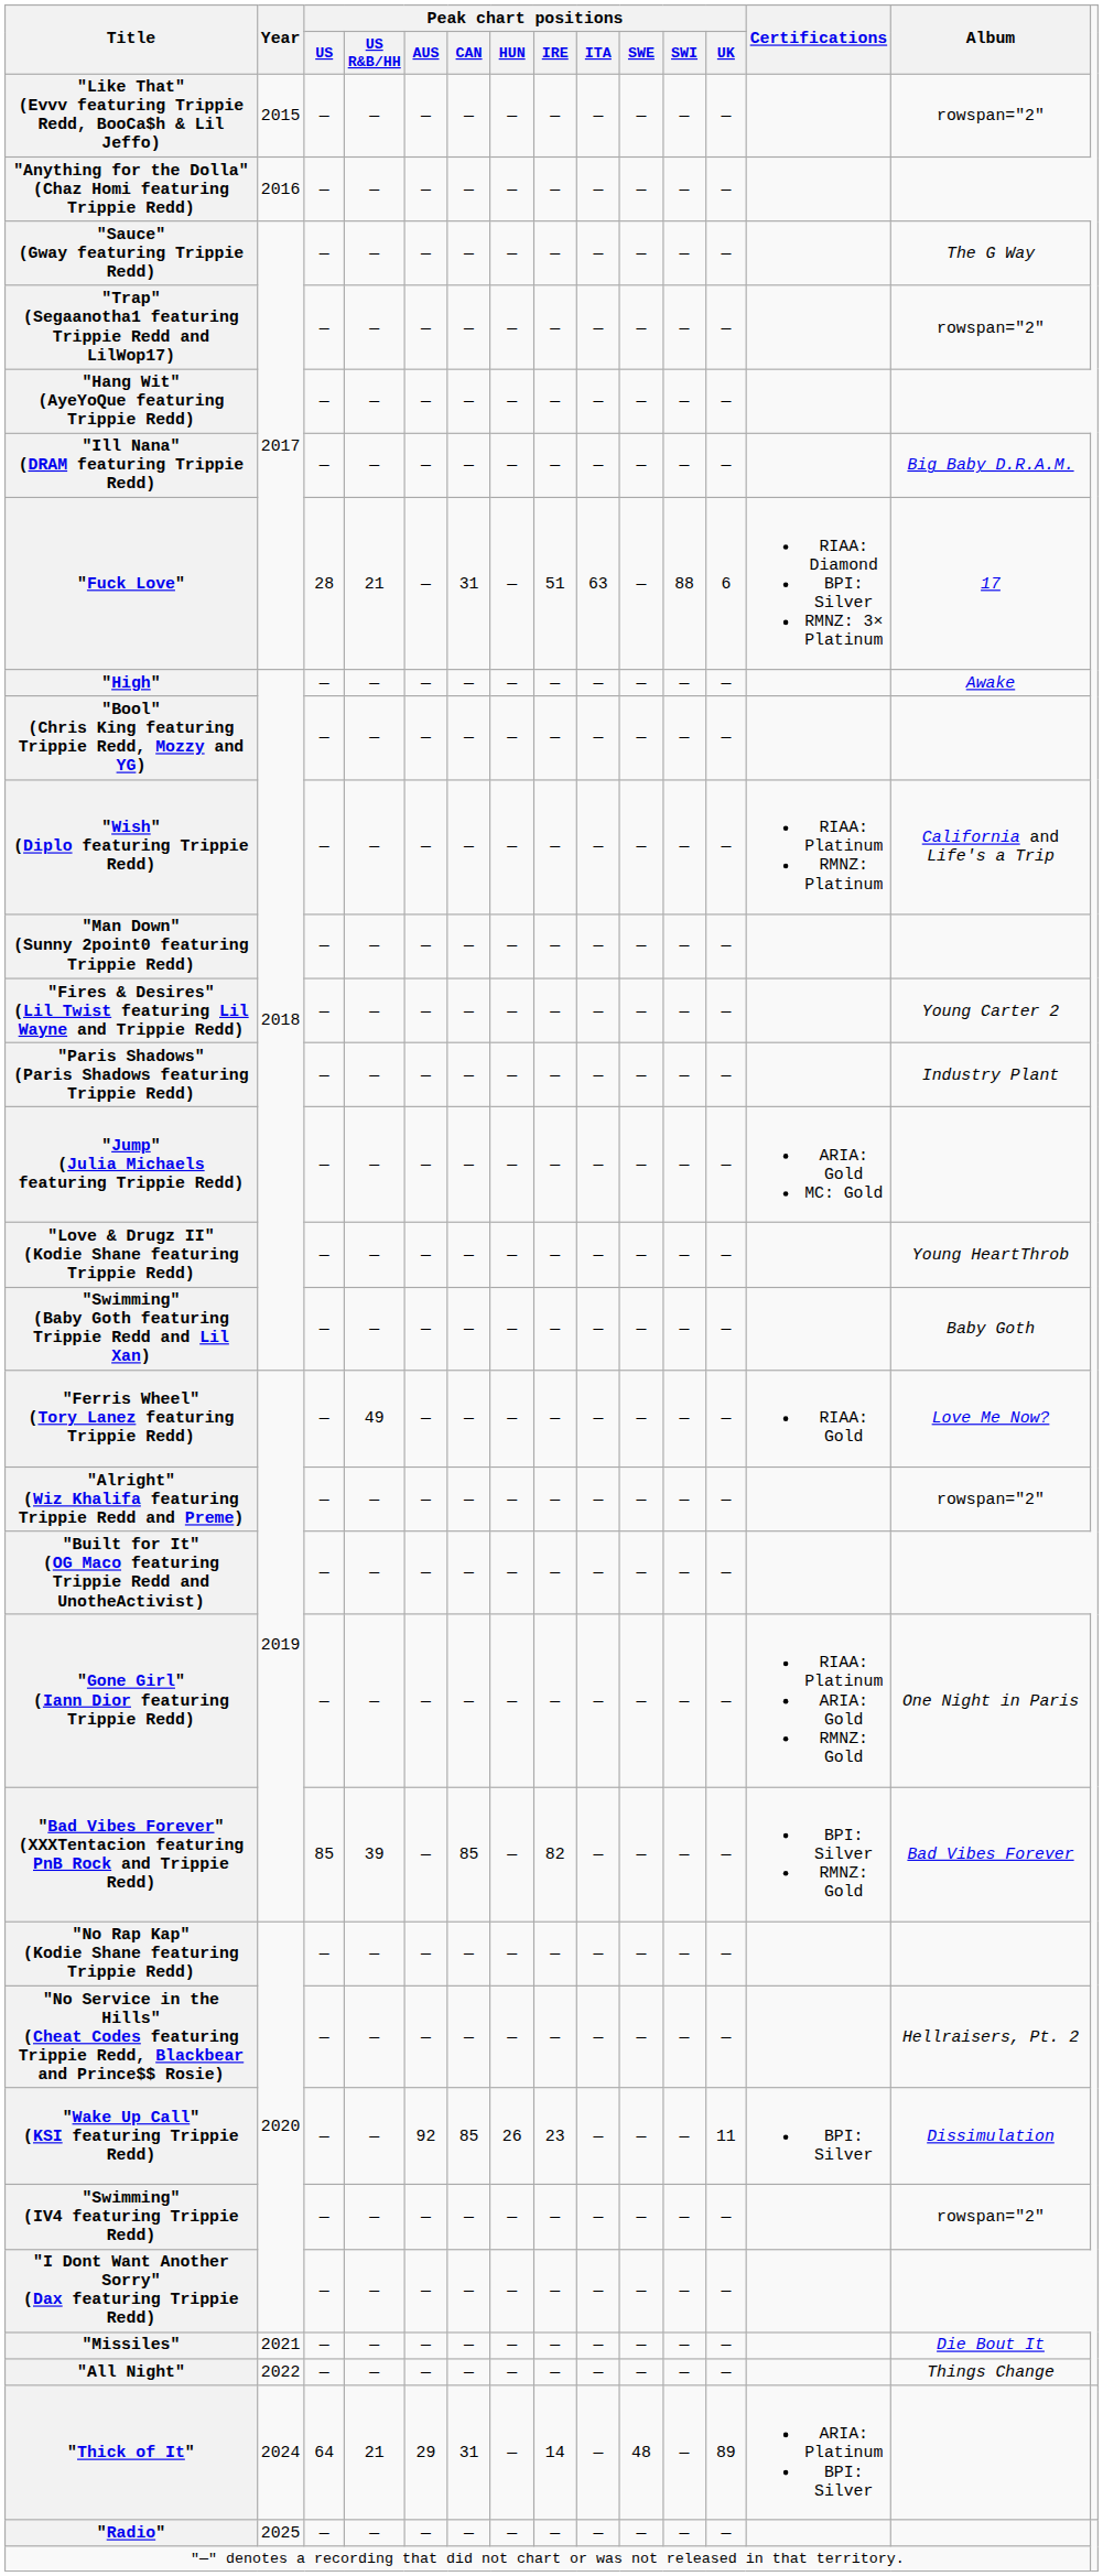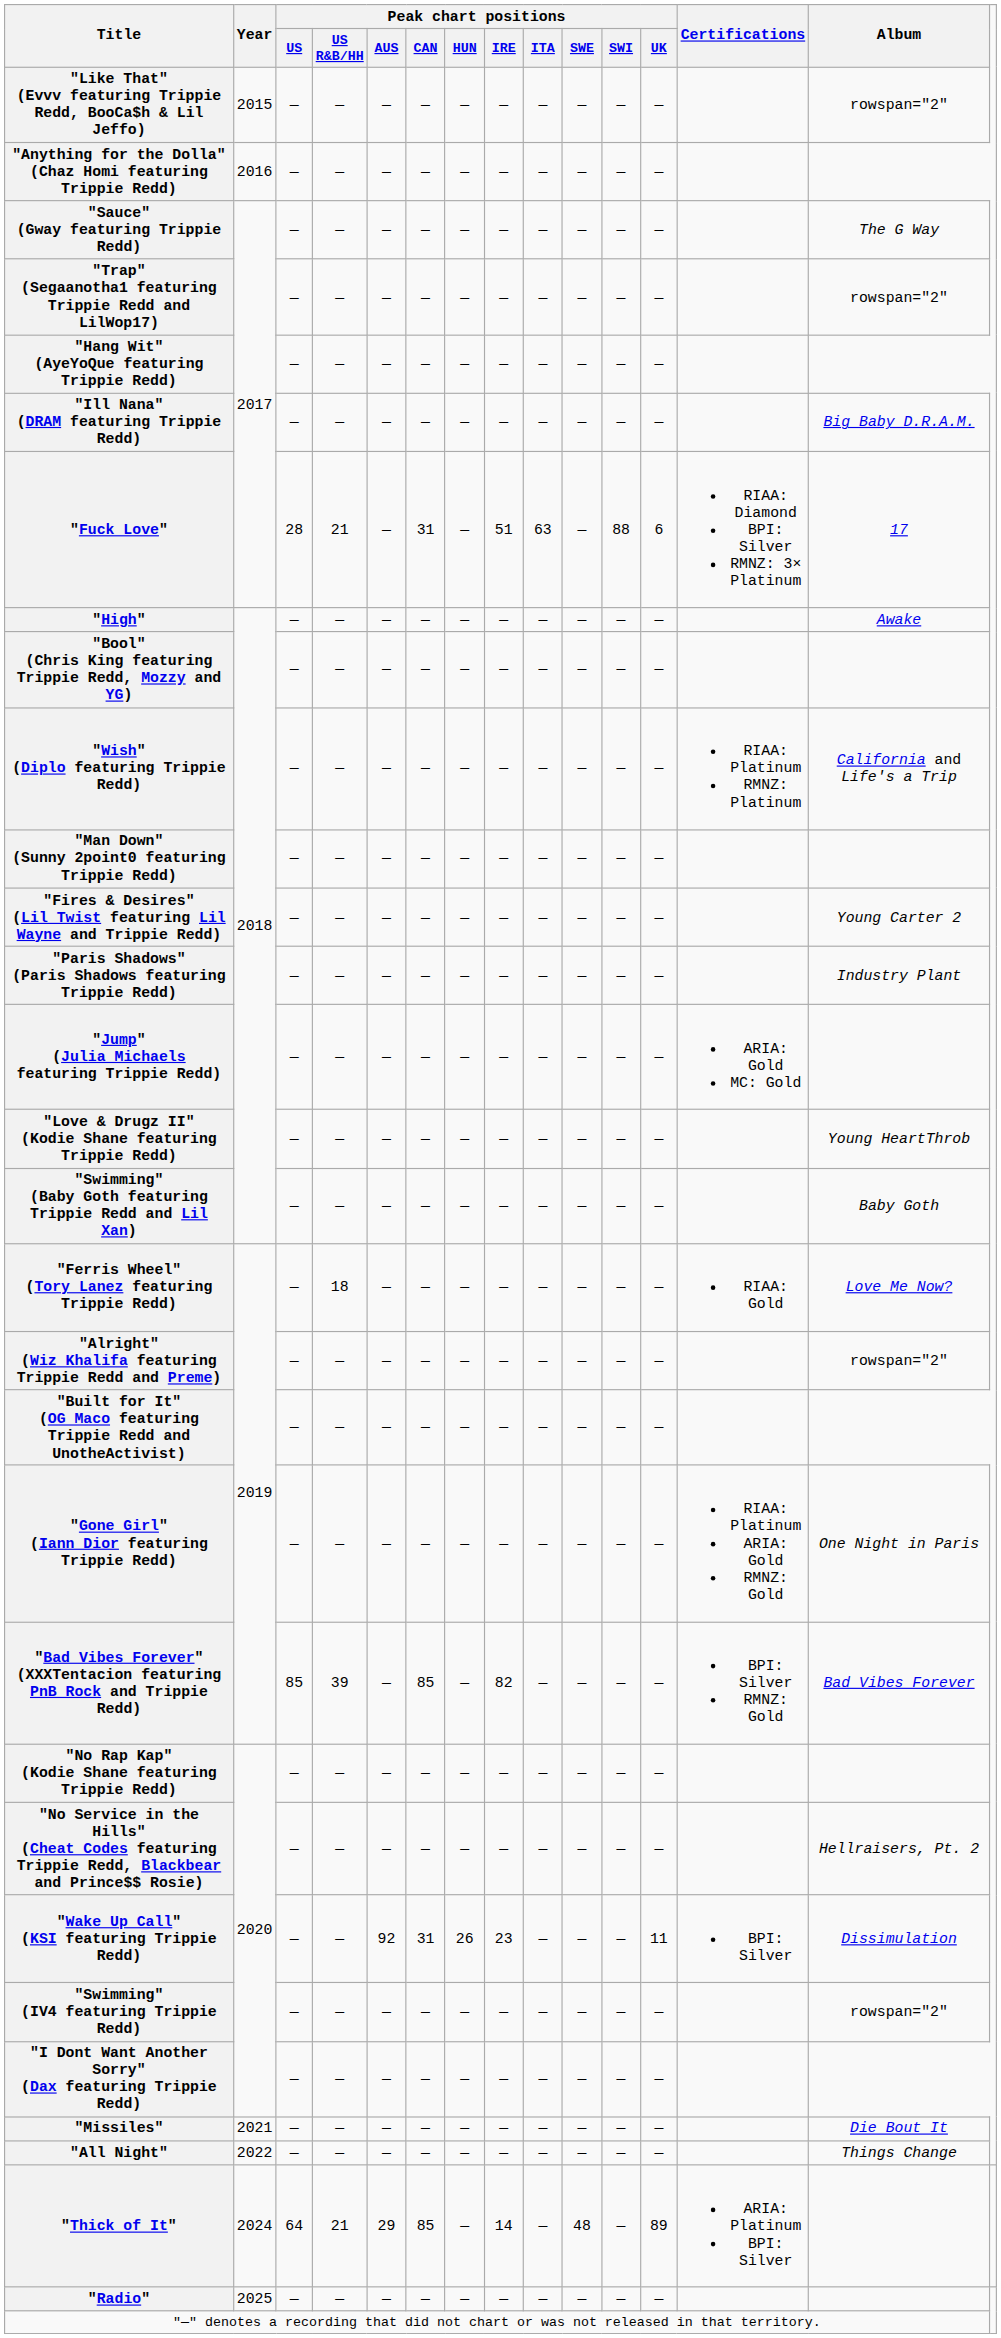"Ferris Wheel" (Tory Lanez featuring Trippie Redd) | Peak chart positions / US R&B/HH: 49 -> 18
"Wake Up Call" (KSI featuring Trippie Redd) | Peak chart positions / CAN: 85 -> 31
"Thick of It" | Peak chart positions / CAN: 31 -> 85
